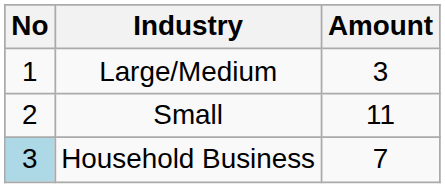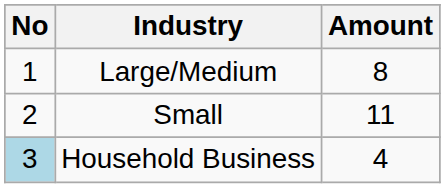Large/Medium | Amount: 3 -> 8
Household Business | Amount: 7 -> 4
